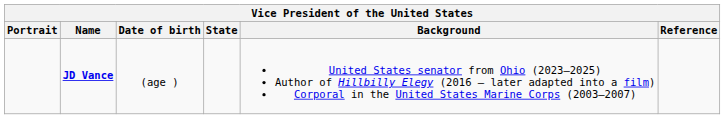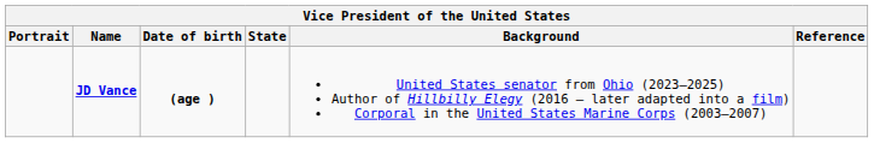JD Vance | Date of birth: normal -> bold
